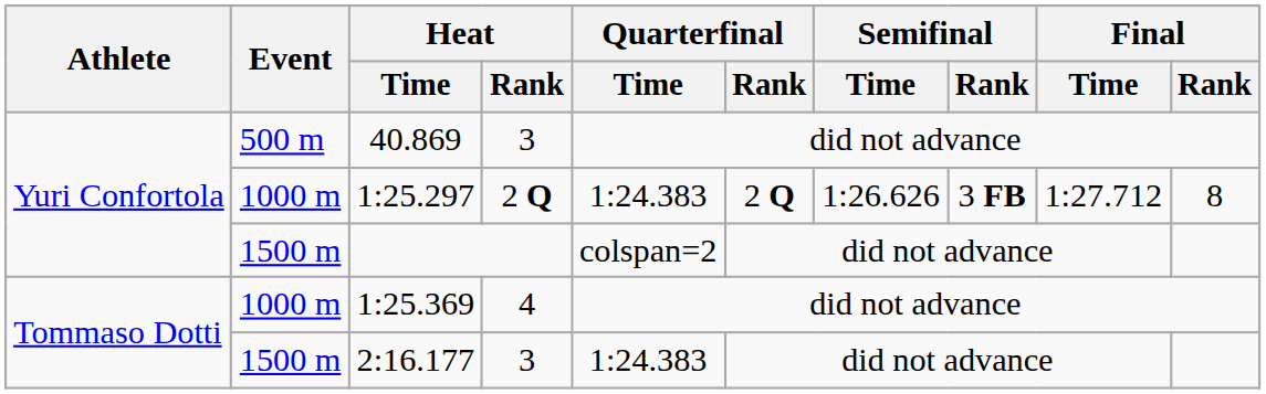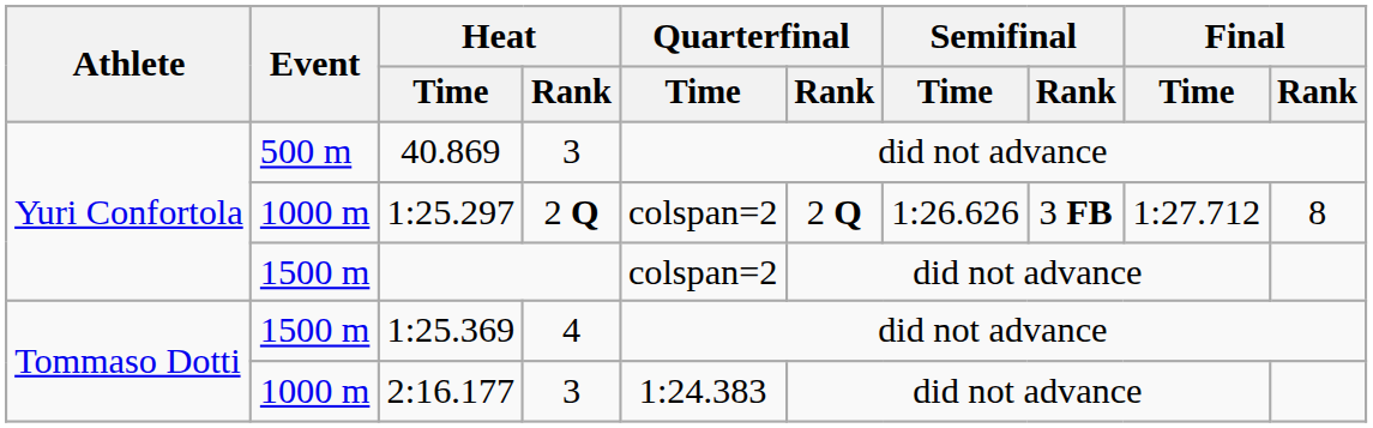1:25.297 | Quarterfinal / Time: 1:24.383 -> colspan=2
1:25.369 | Event: 1000 m -> 1500 m
2:16.177 | Event: 1500 m -> 1000 m
